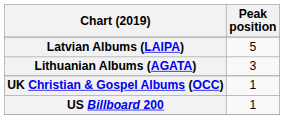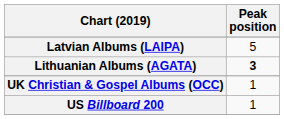Lithuanian Albums (AGATA) | Peak position: normal -> bold
